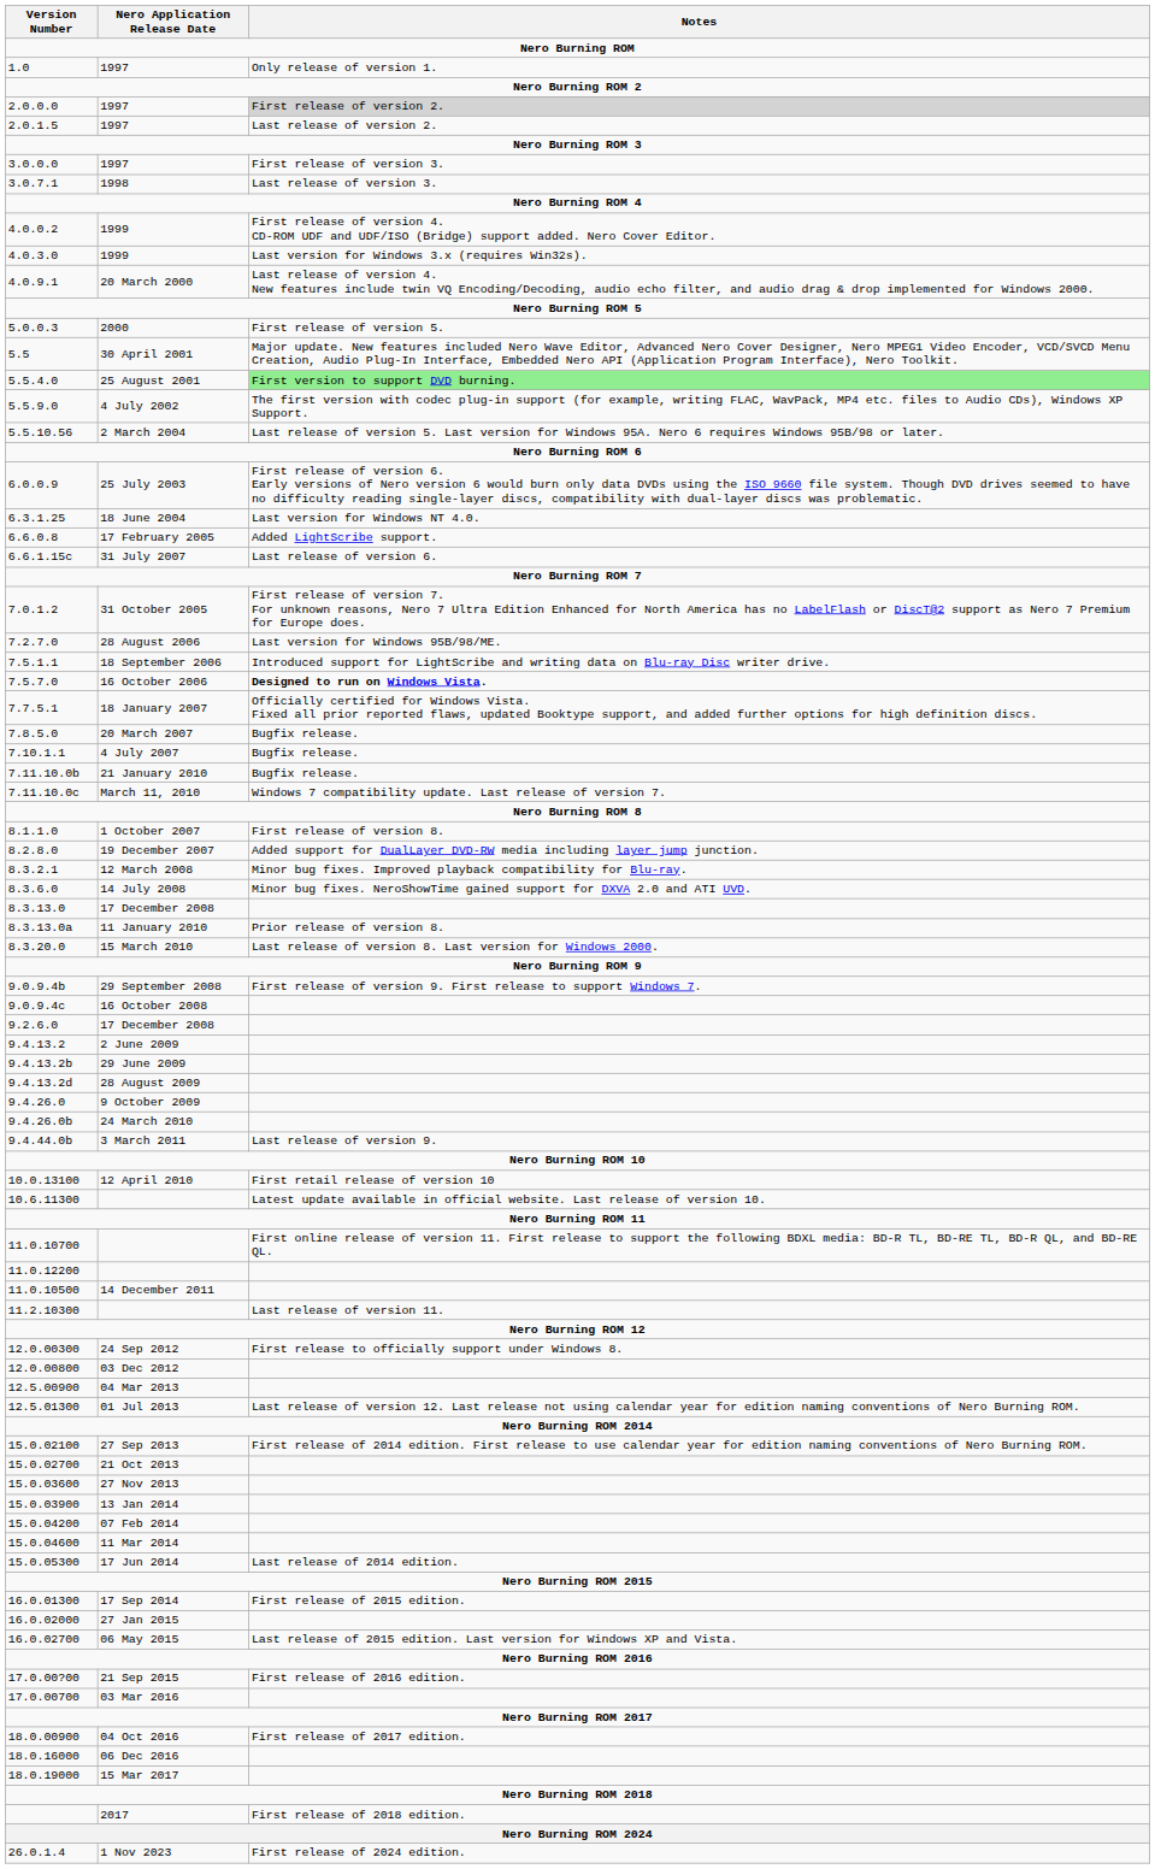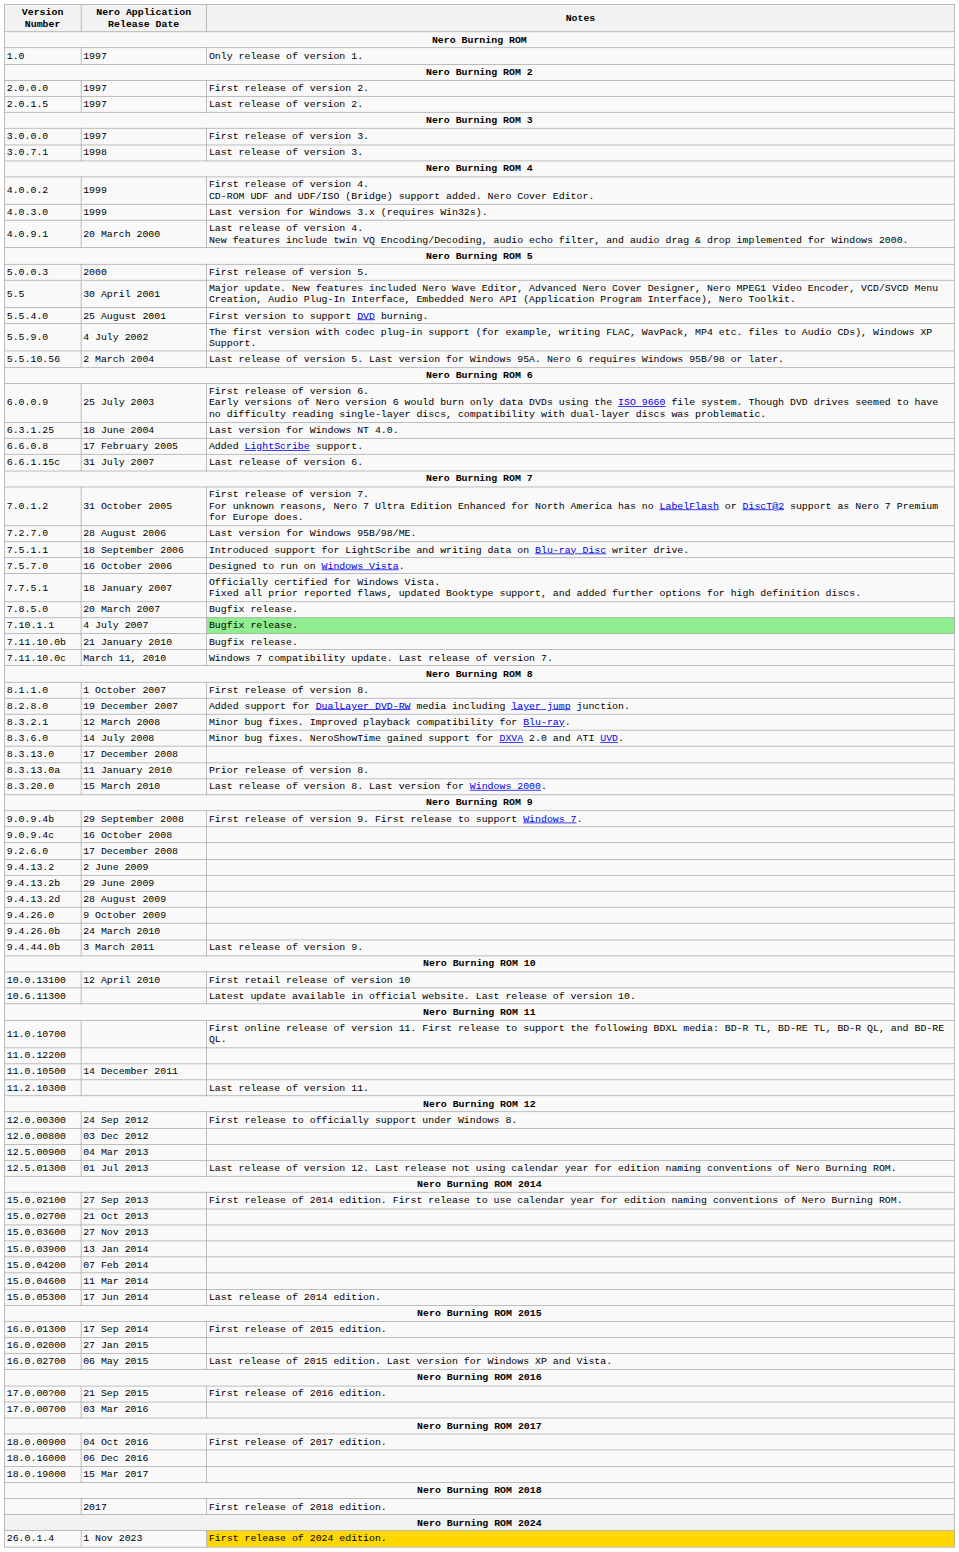2.0.0.0 / 1997 | Notes: lightgrey background -> no background
25 August 2001 | Notes: lightgreen background -> no background
16 October 2006 | Notes: bold -> normal
4 July 2007 | Notes: no background -> lightgreen background
1 Nov 2023 | Notes: no background -> gold background
